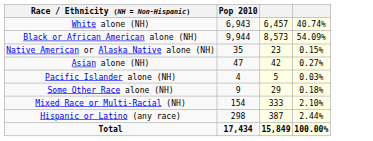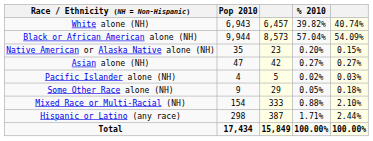+ column: % 2010 | 39.82% | 57.04% | 0.20% | 0.27% | 0.02% | 0.05% | 0.88% | 1.71% | 100.00%
